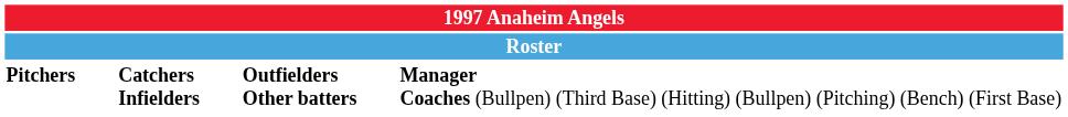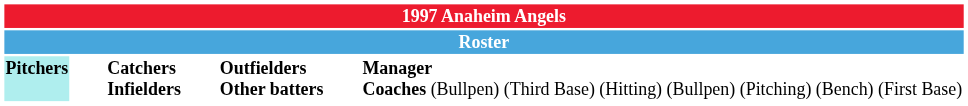Pitchers | column 1: no background -> paleturquoise background
